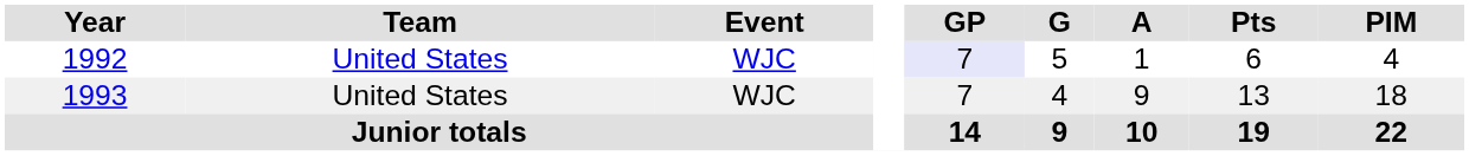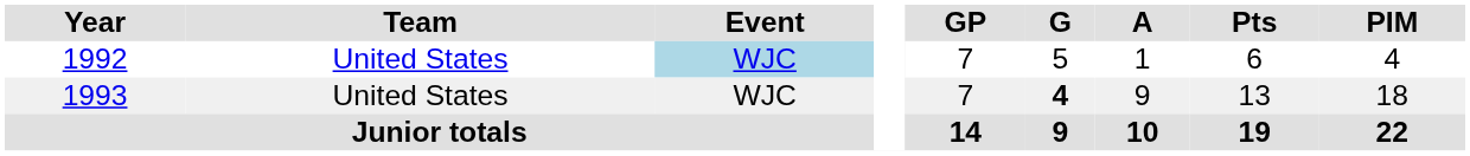1992 | Event: no background -> lightblue background
1992 | GP: lavender background -> no background
1993 | G: normal -> bold
